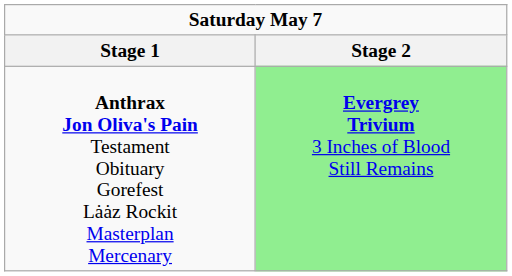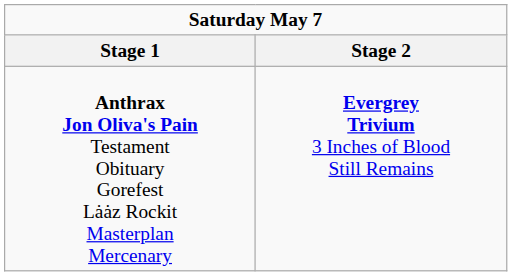row 3 | Stage 2: lightgreen background -> no background
